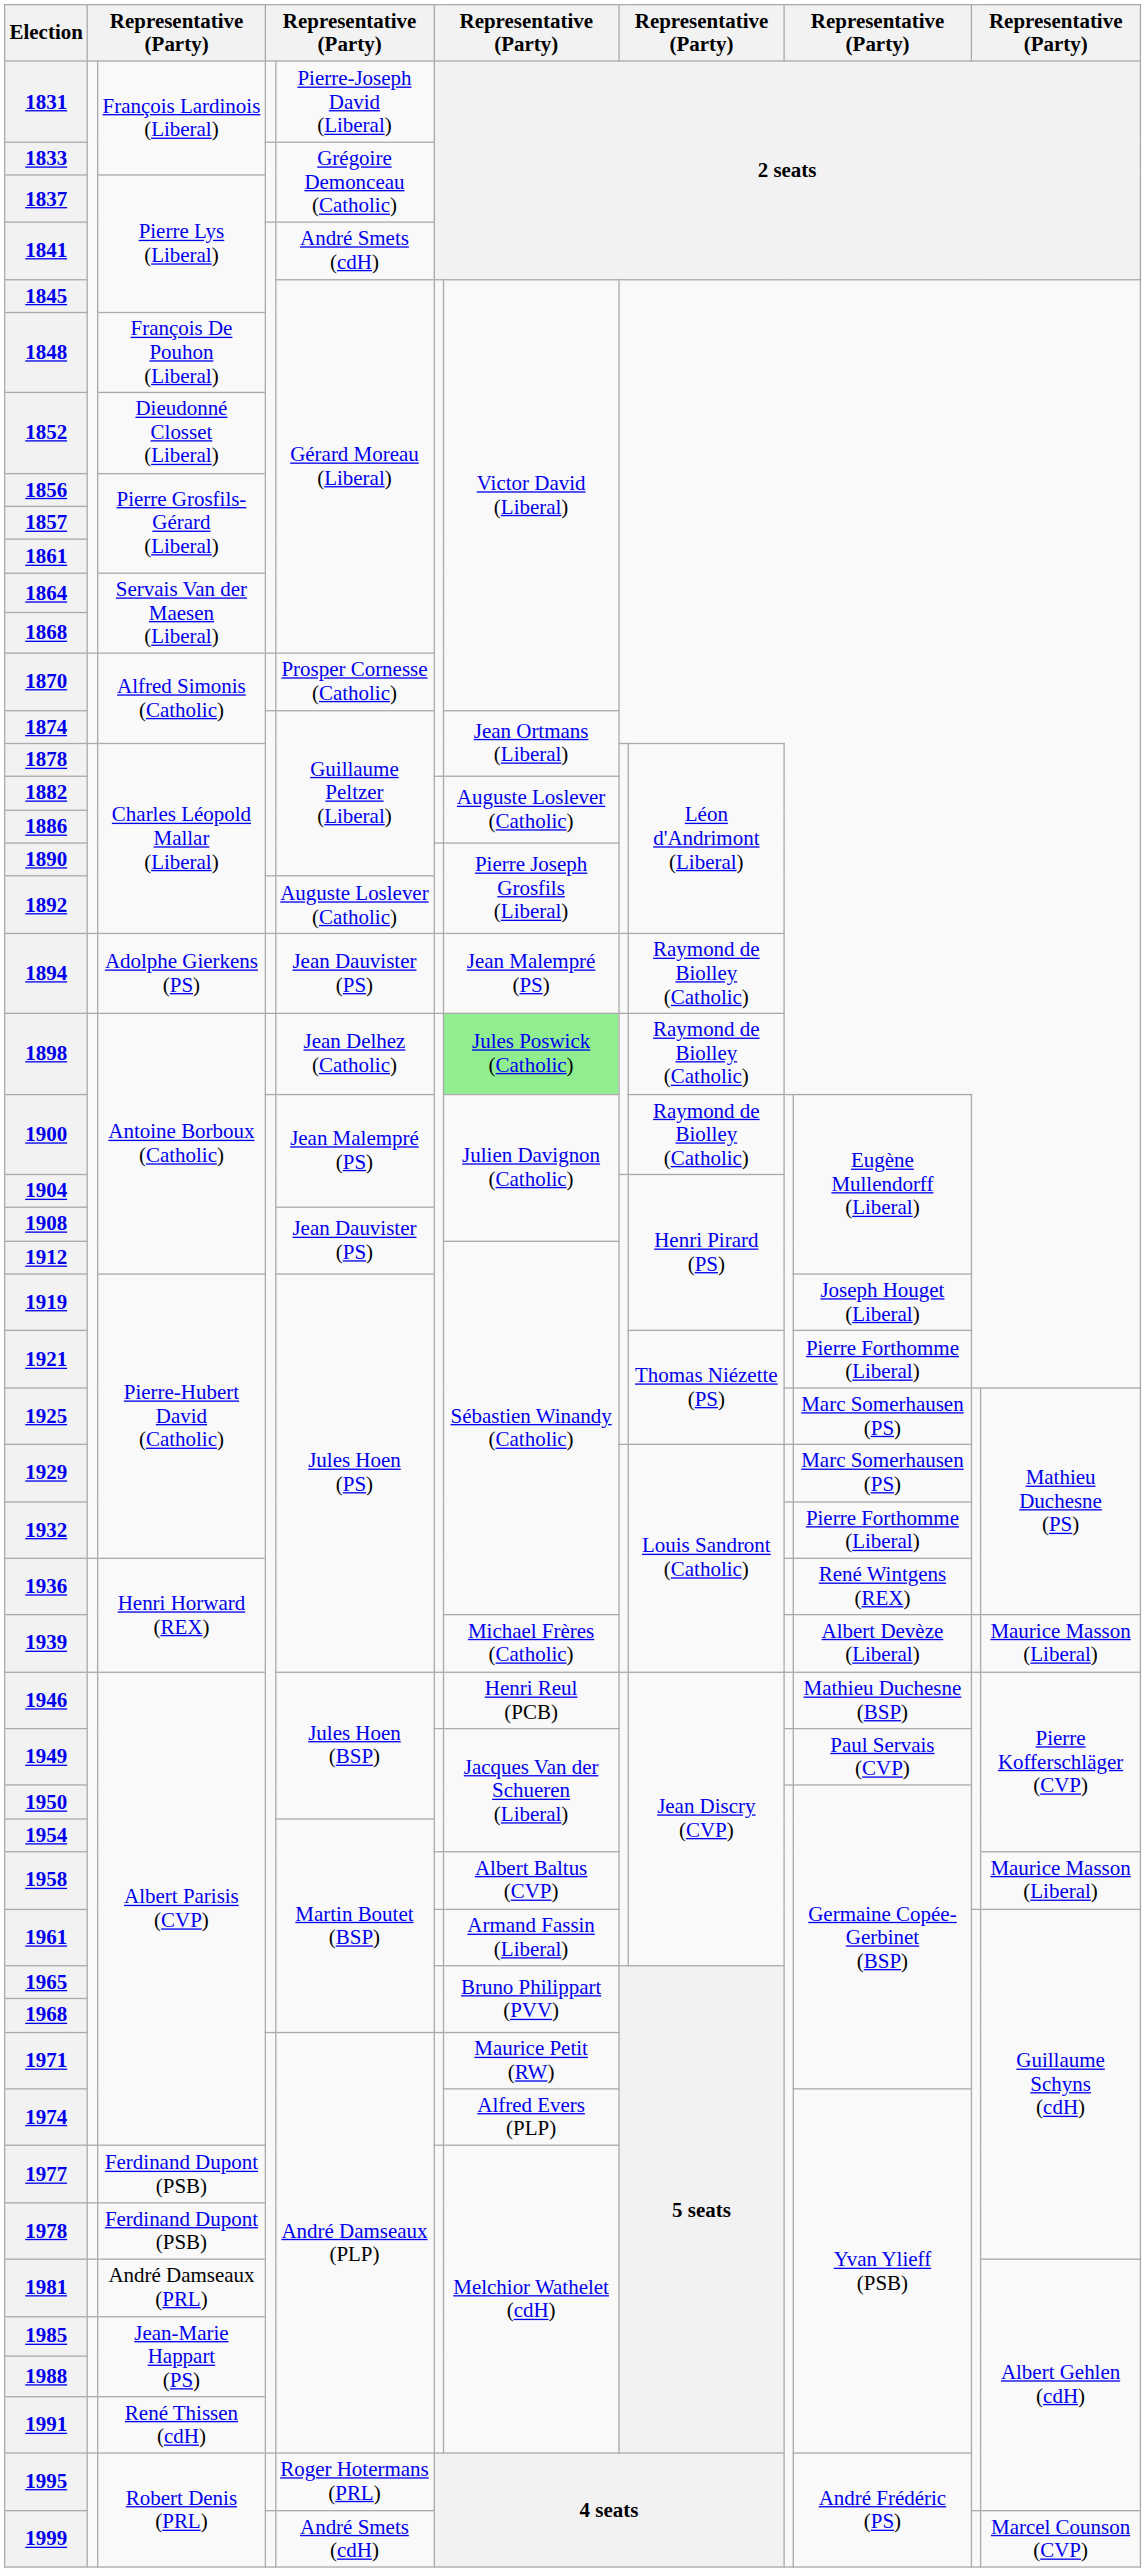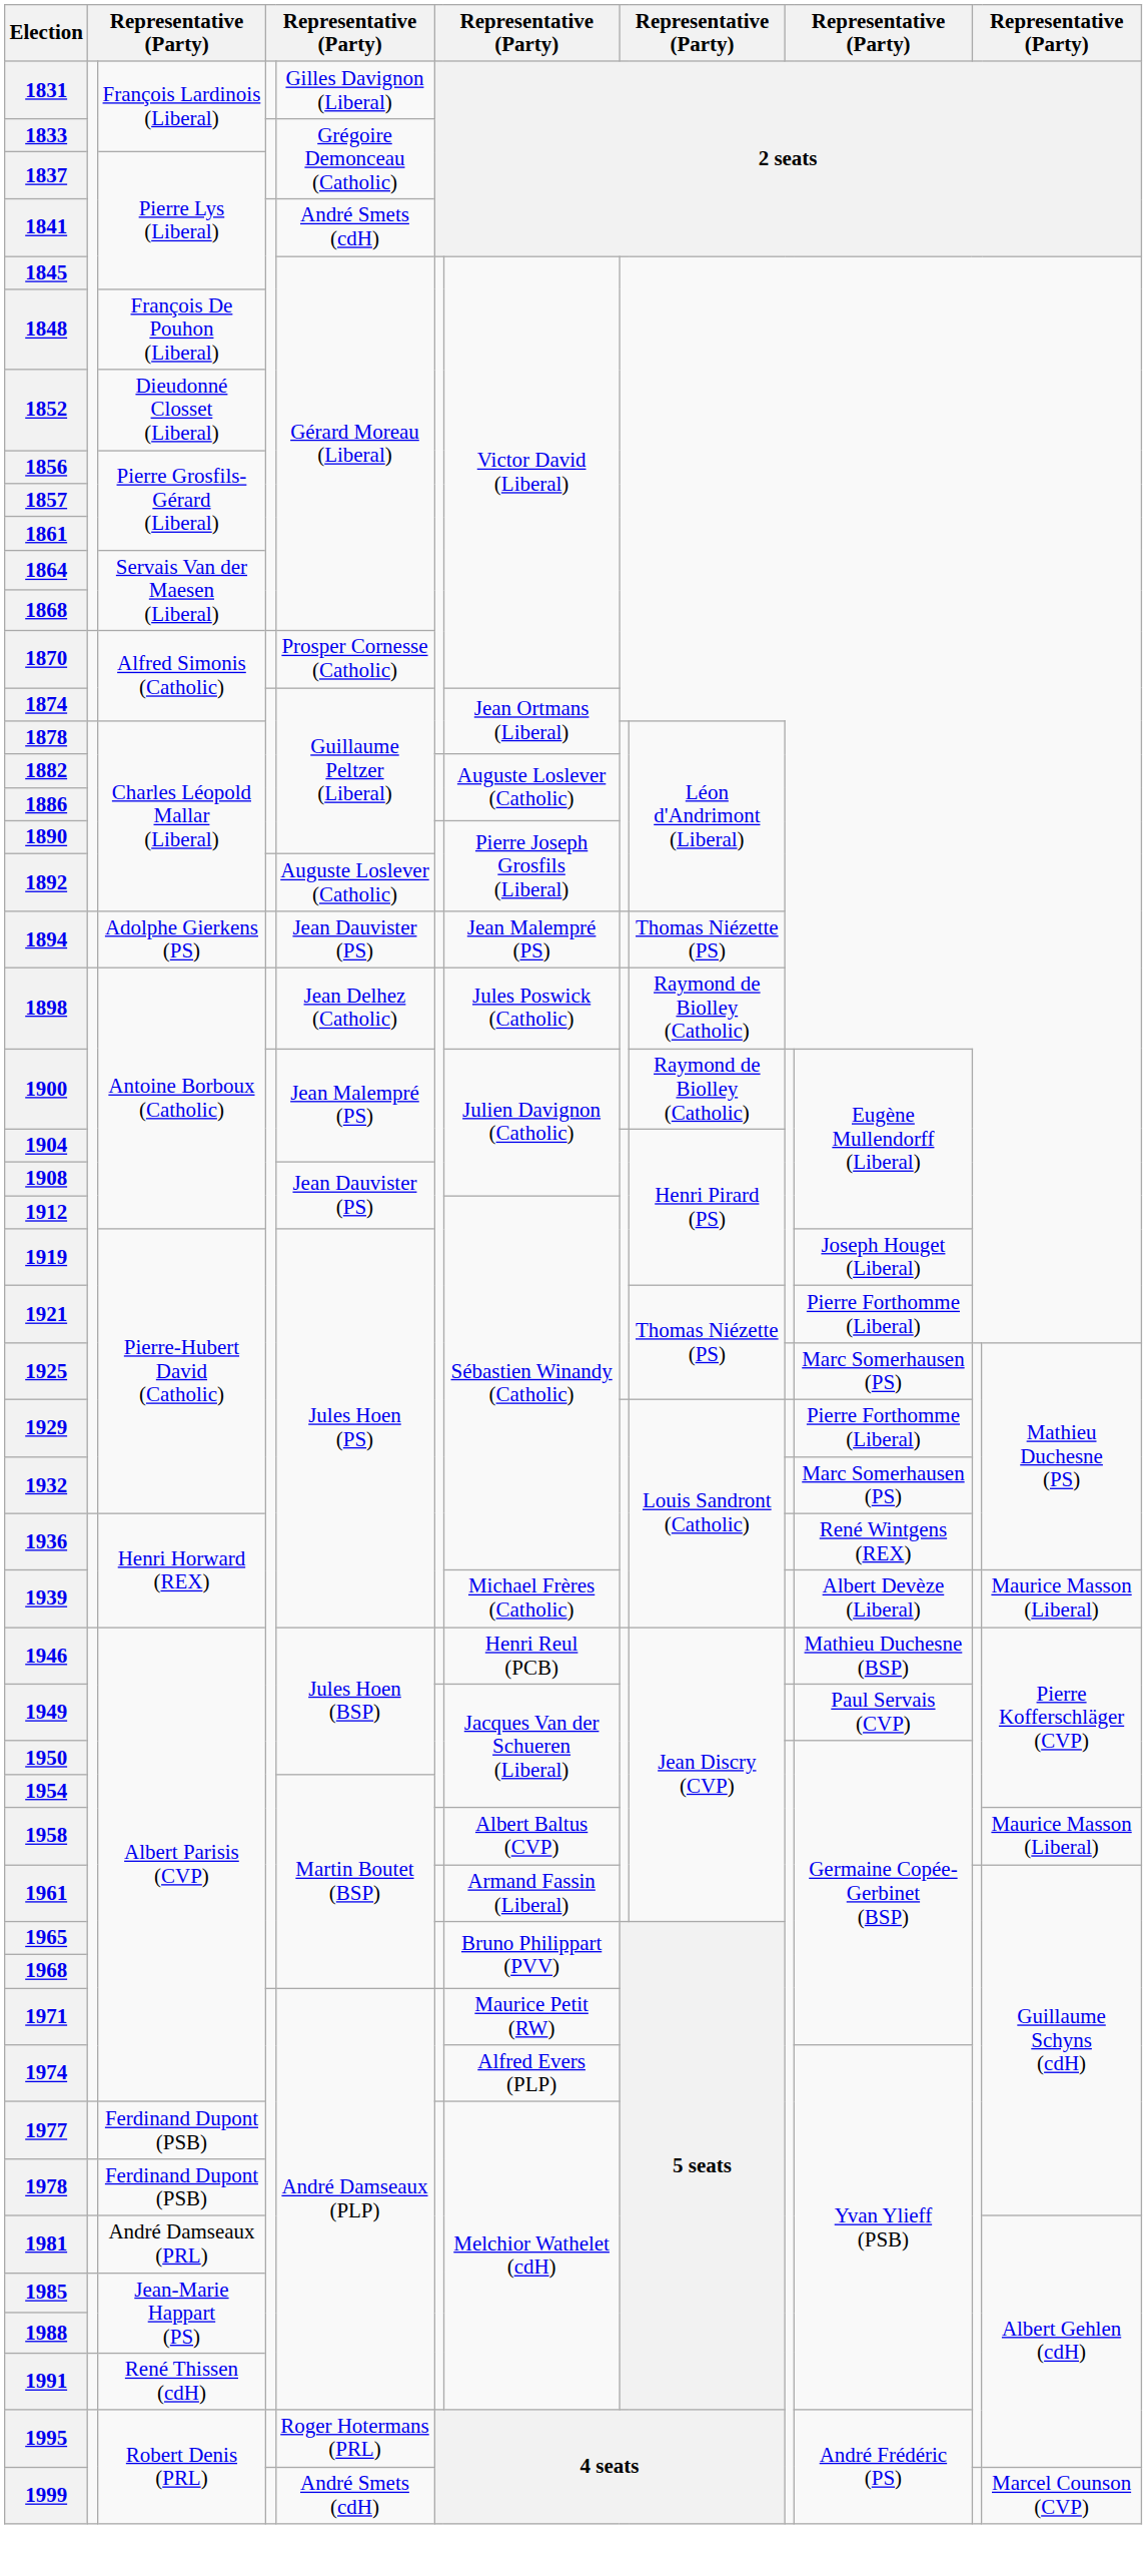1831 | column 5: Pierre-Joseph David (Liberal) -> Gilles Davignon (Liberal)
1894 | column 9: Raymond de Biolley (Catholic) -> Thomas Niézette (PS)
1898 | column 7: lightgreen background -> no background
1929 | column 11: Marc Somerhausen (PS) -> Pierre Forthomme (Liberal)
1932 | column 11: Pierre Forthomme (Liberal) -> Marc Somerhausen (PS)
